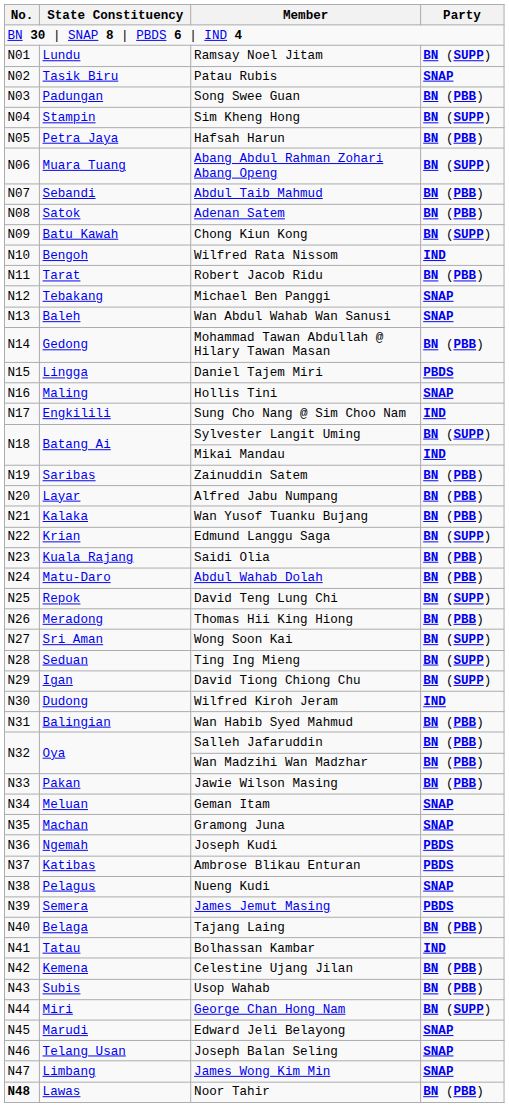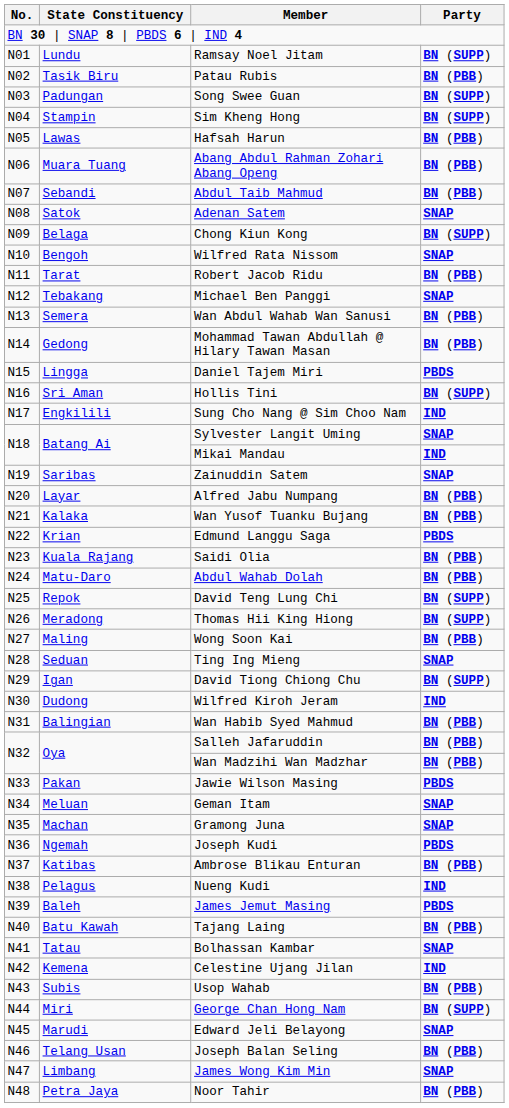Patau Rubis | Party: SNAP -> BN (PBB)
Song Swee Guan | Party: BN (PBB) -> BN (SUPP)
Hafsah Harun | State Constituency: Petra Jaya -> Lawas
Abang Abdul Rahman Zohari Abang Openg | Party: BN (SUPP) -> BN (PBB)
Adenan Satem | Party: BN (PBB) -> SNAP
Chong Kiun Kong | State Constituency: Batu Kawah -> Belaga
Wilfred Rata Nissom | Party: IND -> SNAP
Wan Abdul Wahab Wan Sanusi | State Constituency: Baleh -> Semera
Wan Abdul Wahab Wan Sanusi | Party: SNAP -> BN (PBB)
Hollis Tini | State Constituency: Maling -> Sri Aman
Hollis Tini | Party: SNAP -> BN (SUPP)
Sylvester Langit Uming | Party: BN (SUPP) -> SNAP
Zainuddin Satem | Party: BN (PBB) -> SNAP
Edmund Langgu Saga | Party: BN (SUPP) -> PBDS
Thomas Hii King Hiong | Party: BN (PBB) -> BN (SUPP)
Wong Soon Kai | State Constituency: Sri Aman -> Maling
Wong Soon Kai | Party: BN (SUPP) -> BN (PBB)
Ting Ing Mieng | Party: BN (SUPP) -> SNAP
Jawie Wilson Masing | Party: BN (PBB) -> PBDS
Ambrose Blikau Enturan | Party: PBDS -> BN (PBB)
Nueng Kudi | Party: SNAP -> IND
James Jemut Masing | State Constituency: Semera -> Baleh
Tajang Laing | State Constituency: Belaga -> Batu Kawah
Bolhassan Kambar | Party: IND -> SNAP
Celestine Ujang Jilan | Party: BN (PBB) -> IND
Joseph Balan Seling | Party: SNAP -> BN (PBB)
Noor Tahir | No.: bold -> normal
Noor Tahir | State Constituency: Lawas -> Petra Jaya
